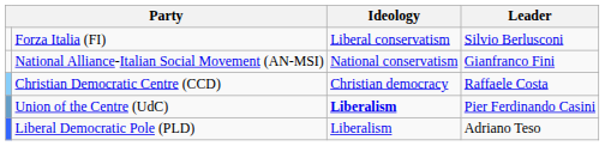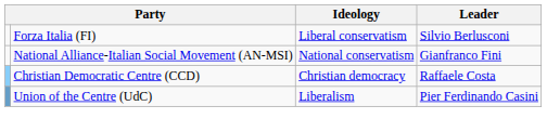Union of the Centre (UdC) | Ideology: bold -> normal
- row: Liberal Democratic Pole (PLD) | Liberalism | Adriano Teso
